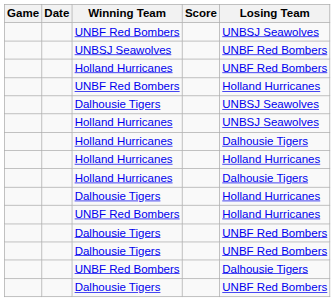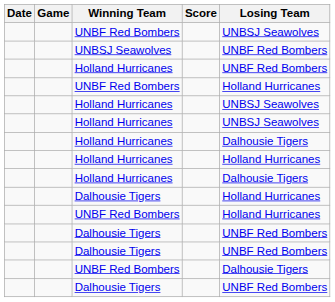columns swapped: Game <-> Date
row 6 | Winning Team: Dalhousie Tigers -> Holland Hurricanes
